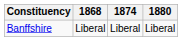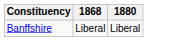- column: 1874 | Liberal
